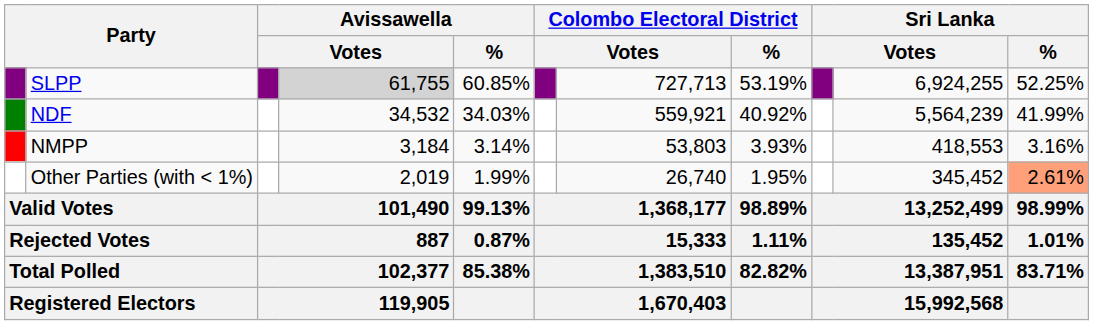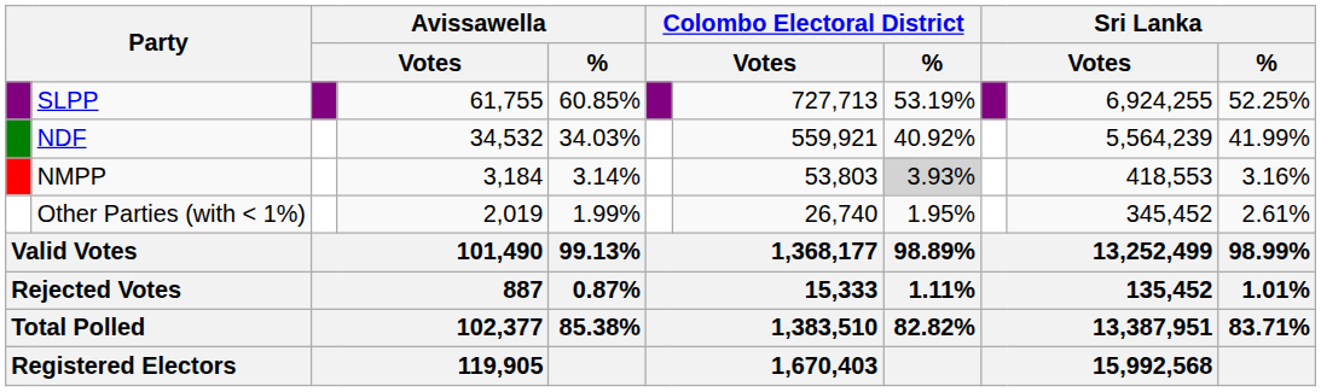SLPP | column 4: lightgrey background -> no background
NMPP | Colombo Electoral District / %: no background -> lightgrey background
Other Parties (with < 1%) | Sri Lanka / %: lightsalmon background -> no background
